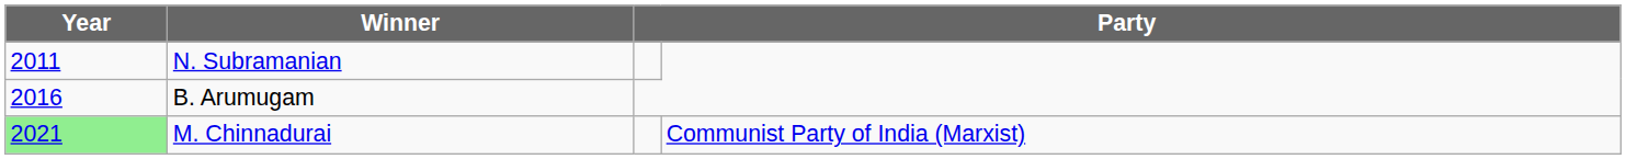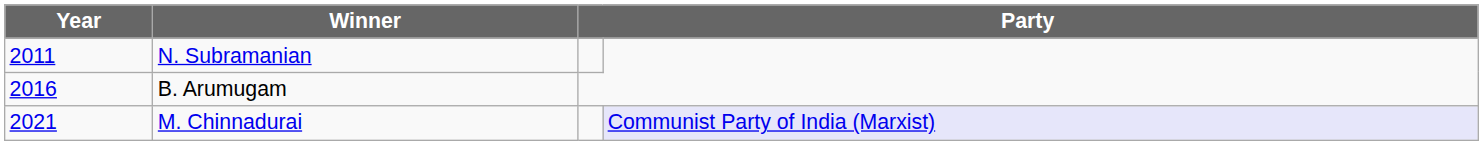M. Chinnadurai | Year: lightgreen background -> no background
M. Chinnadurai | column 4: no background -> lavender background
